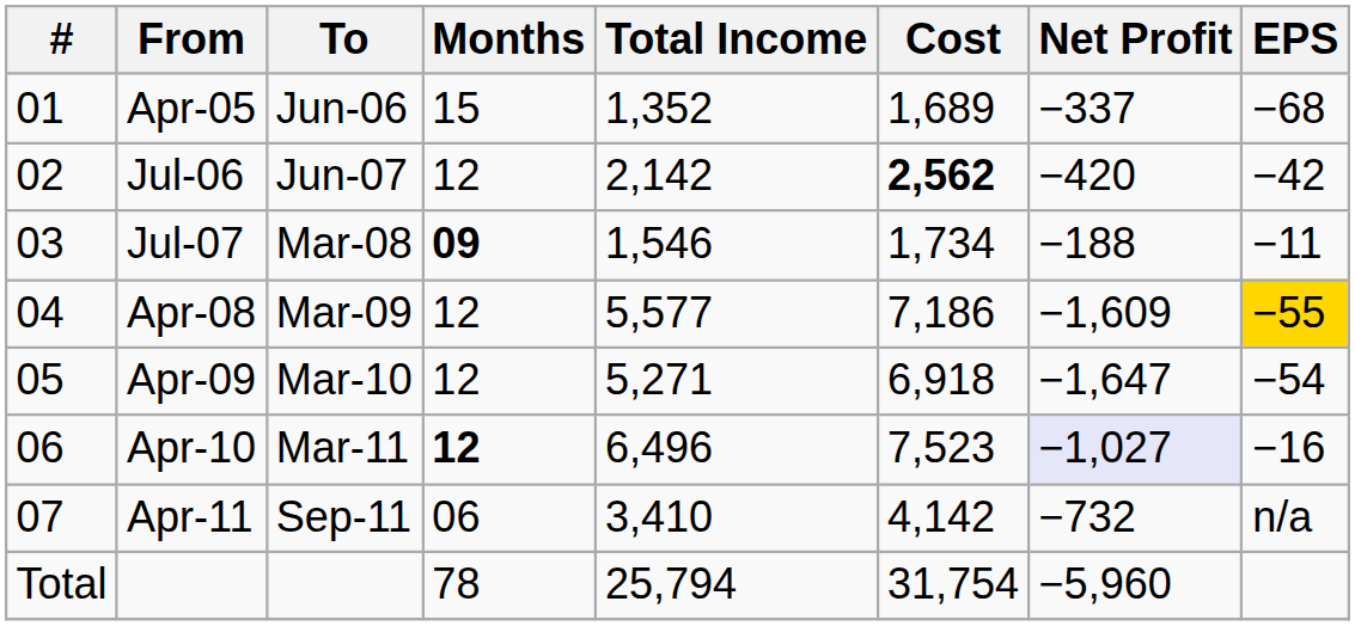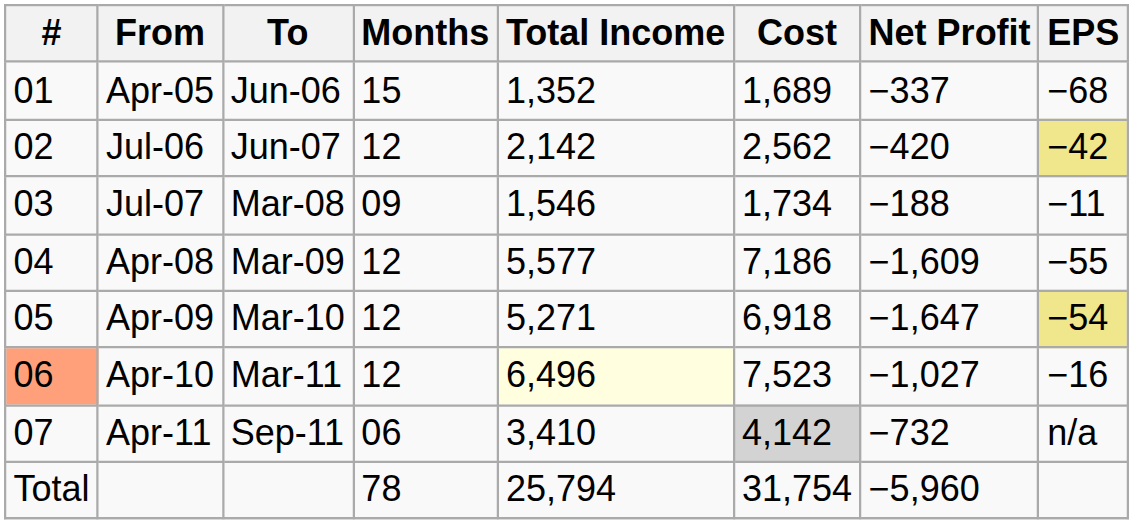Jul-06 | Cost: bold -> normal
Jul-06 | EPS: no background -> khaki background
Jul-07 | Months: bold -> normal
Apr-08 | EPS: gold background -> no background
Apr-09 | EPS: no background -> khaki background
Apr-10 | #: no background -> lightsalmon background
Apr-10 | Months: bold -> normal
Apr-10 | Total Income: no background -> lightyellow background
Apr-10 | Net Profit: lavender background -> no background
Apr-11 | Cost: no background -> lightgrey background
